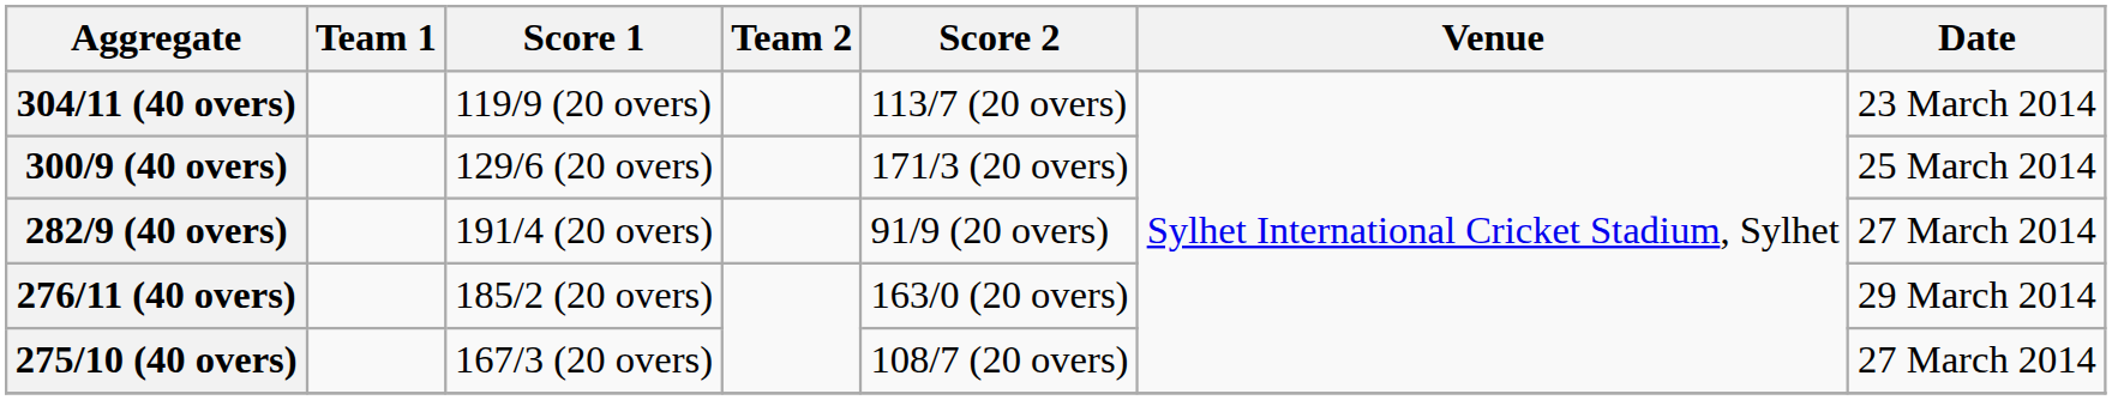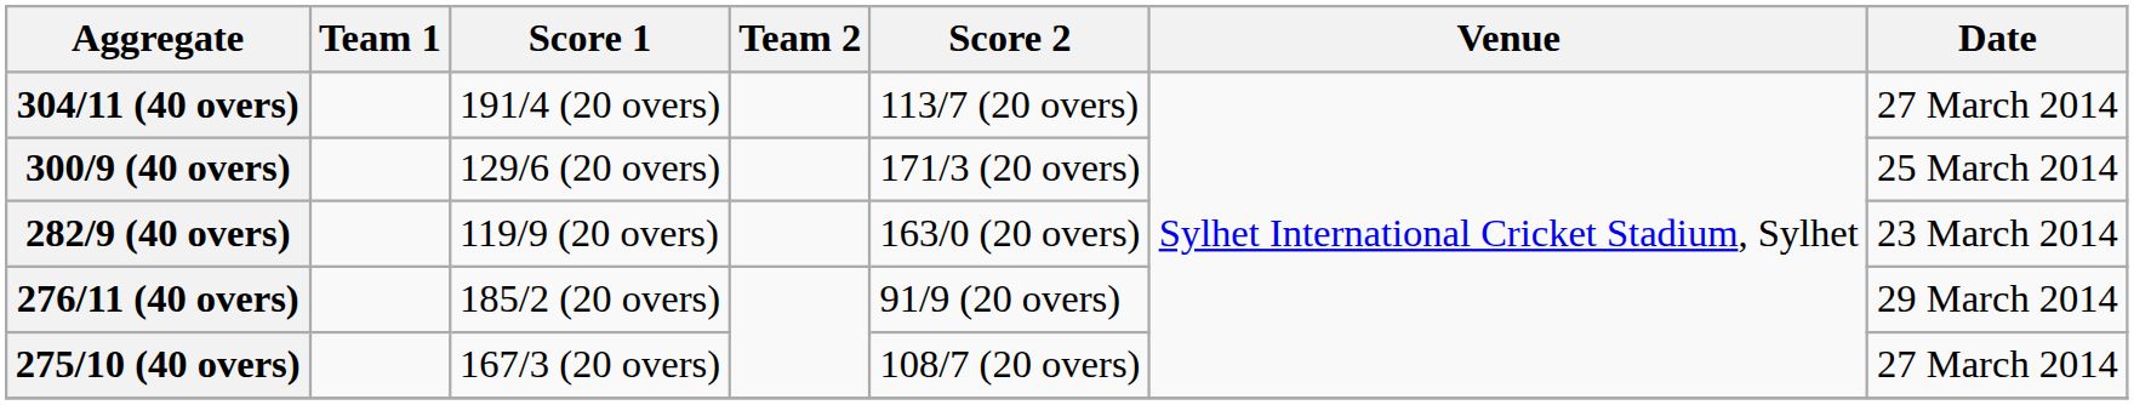304/11 (40 overs) | Score 1: 119/9 (20 overs) -> 191/4 (20 overs)
304/11 (40 overs) | Date: 23 March 2014 -> 27 March 2014
282/9 (40 overs) | Score 1: 191/4 (20 overs) -> 119/9 (20 overs)
282/9 (40 overs) | Score 2: 91/9 (20 overs) -> 163/0 (20 overs)
282/9 (40 overs) | Date: 27 March 2014 -> 23 March 2014
276/11 (40 overs) | Score 2: 163/0 (20 overs) -> 91/9 (20 overs)
